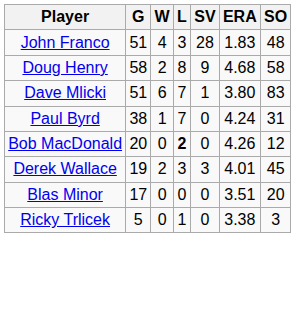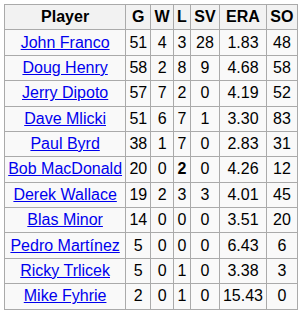+ row: Jerry Dipoto | 57 | 7 | 2 | 0 | 4.19 | 52
Dave Mlicki | ERA: 3.80 -> 3.30
Paul Byrd | ERA: 4.24 -> 2.83
Blas Minor | G: 17 -> 14
+ row: Pedro Martínez | 5 | 0 | 0 | 0 | 6.43 | 6
+ row: Mike Fyhrie | 2 | 0 | 1 | 0 | 15.43 | 0
